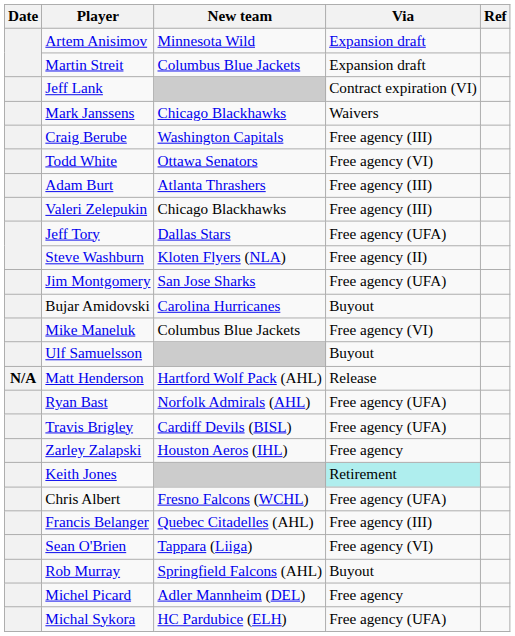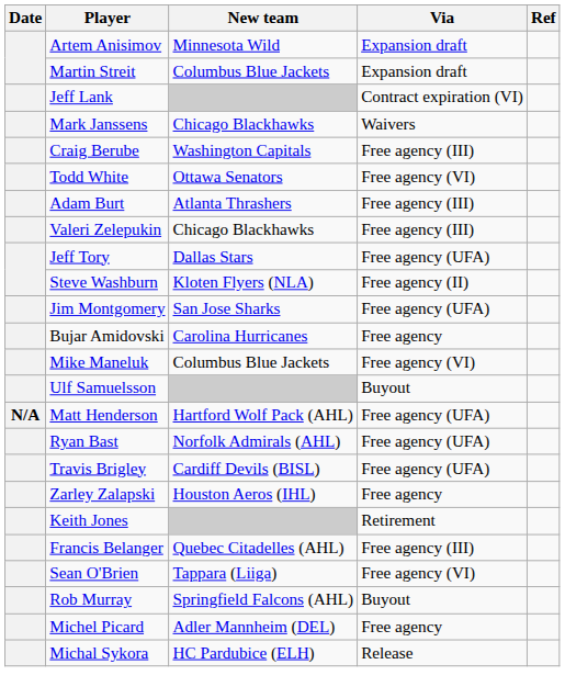Bujar Amidovski | Via: Buyout -> Free agency
Matt Henderson | Via: Release -> Free agency (UFA)
Keith Jones | Via: paleturquoise background -> no background
- row: Chris Albert | Fresno Falcons (WCHL) | Free agency (UFA)
Michal Sykora | Via: Free agency (UFA) -> Release
